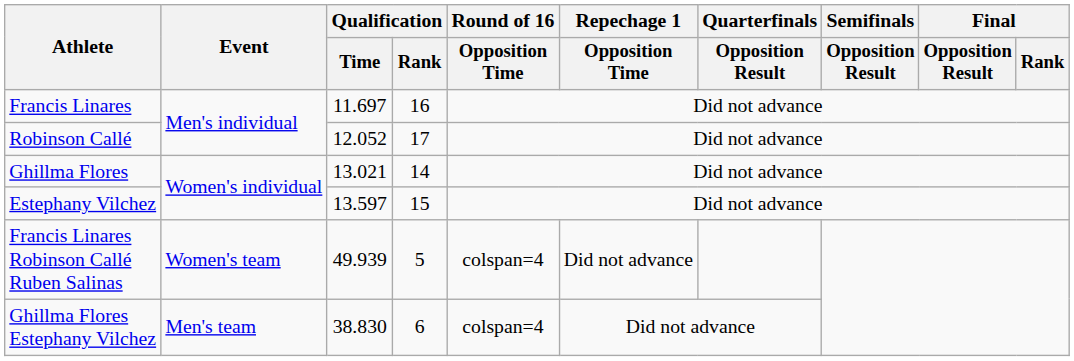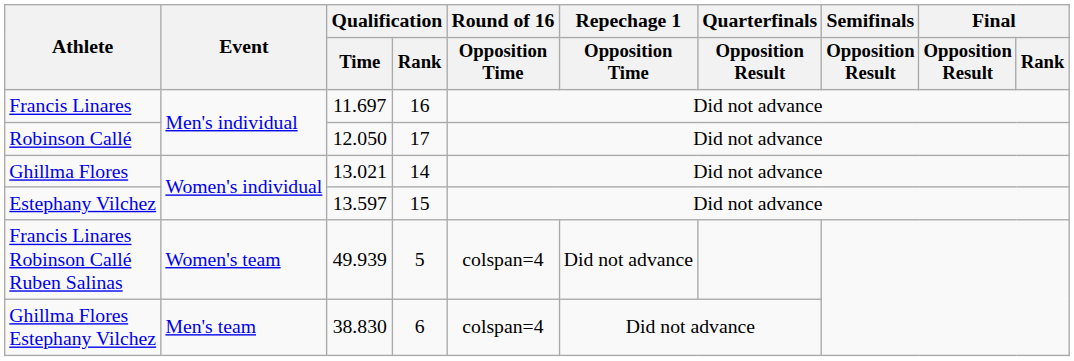Robinson Callé | Qualification / Time: 12.052 -> 12.050
